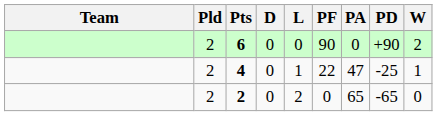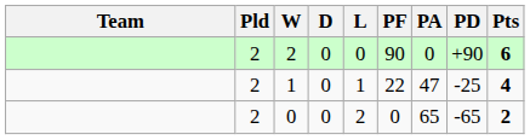columns swapped: W <-> Pts
